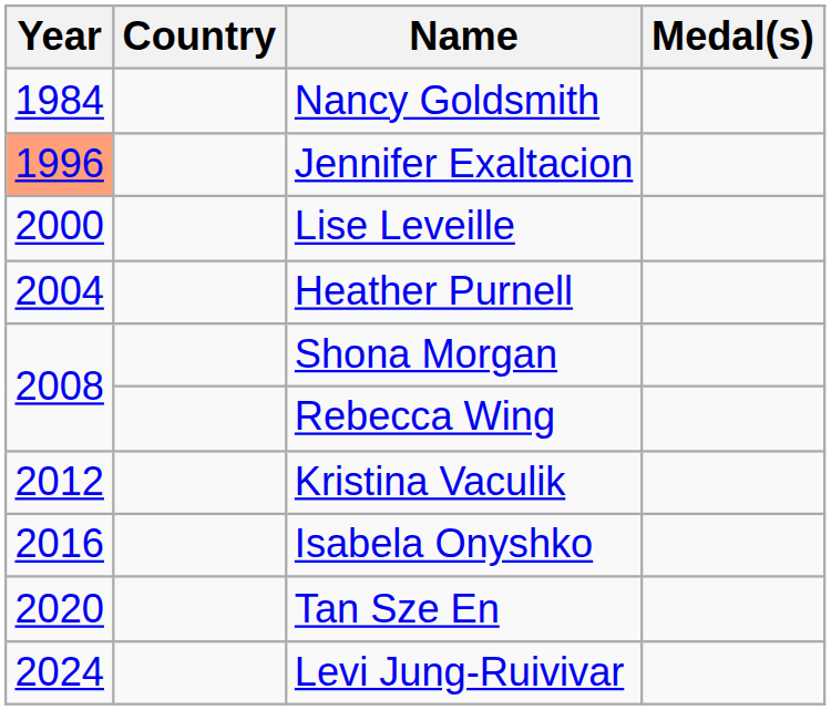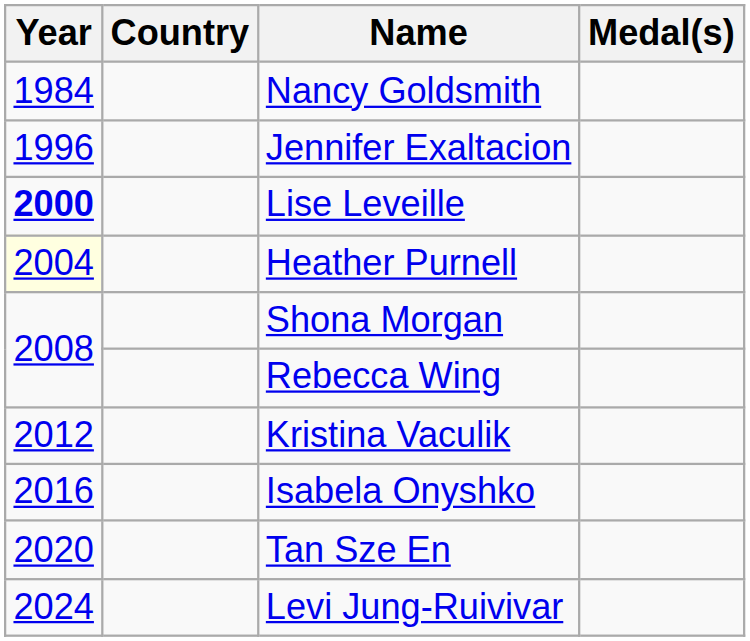Jennifer Exaltacion | Year: lightsalmon background -> no background
Lise Leveille | Year: normal -> bold
Heather Purnell | Year: no background -> lightyellow background
